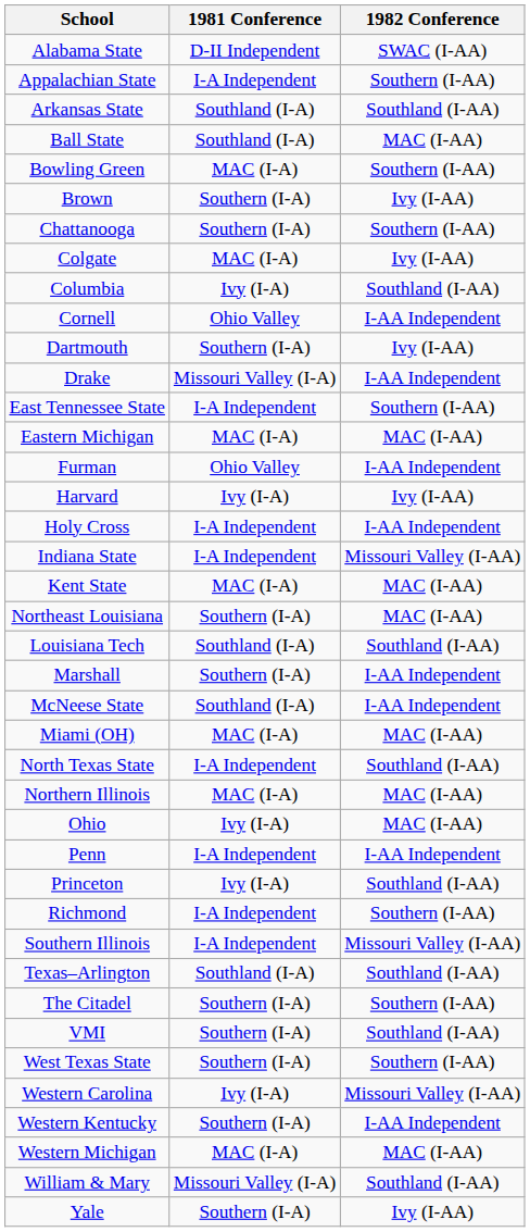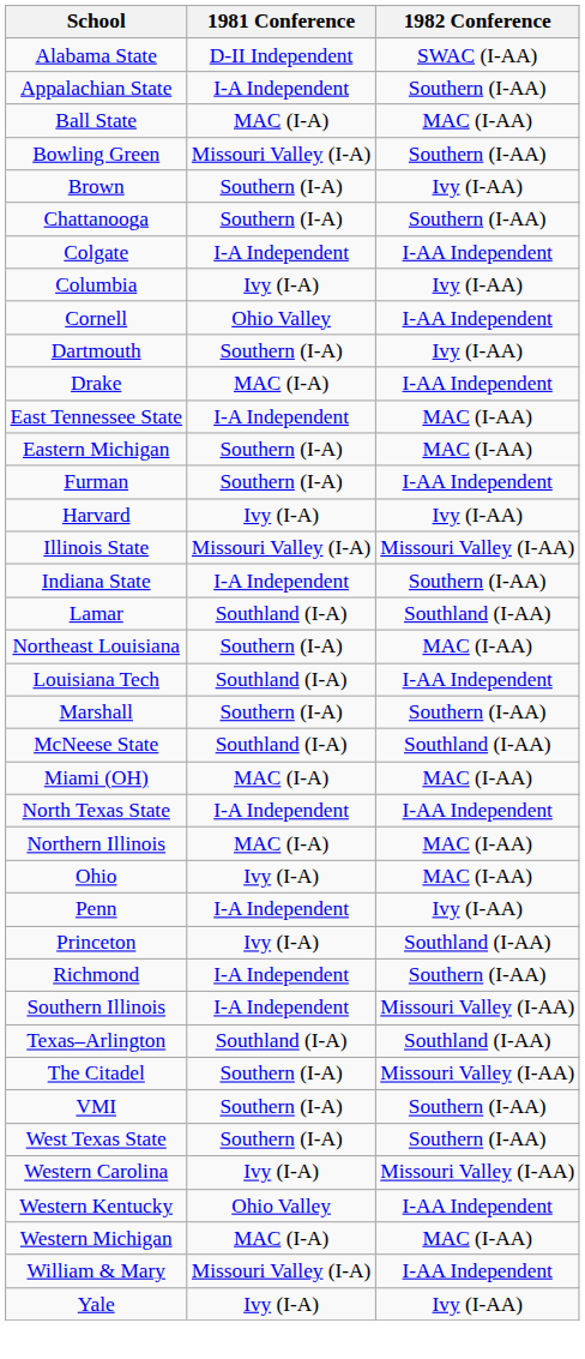- row: Arkansas State | Southland (I-A) | Southland (I-AA)
Ball State | 1981 Conference: Southland (I-A) -> MAC (I-A)
Bowling Green | 1981 Conference: MAC (I-A) -> Missouri Valley (I-A)
Colgate | 1981 Conference: MAC (I-A) -> I-A Independent
Colgate | 1982 Conference: Ivy (I-AA) -> I-AA Independent
Columbia | 1982 Conference: Southland (I-AA) -> Ivy (I-AA)
Drake | 1981 Conference: Missouri Valley (I-A) -> MAC (I-A)
East Tennessee State | 1982 Conference: Southern (I-AA) -> MAC (I-AA)
Eastern Michigan | 1981 Conference: MAC (I-A) -> Southern (I-A)
Furman | 1981 Conference: Ohio Valley -> Southern (I-A)
- row: Holy Cross | I-A Independent | I-AA Independent
+ row: Illinois State | Missouri Valley (I-A) | Missouri Valley (I-AA)
Indiana State | 1982 Conference: Missouri Valley (I-AA) -> Southern (I-AA)
- row: Kent State | MAC (I-A) | MAC (I-AA)
+ row: Lamar | Southland (I-A) | Southland (I-AA)
Louisiana Tech | 1982 Conference: Southland (I-AA) -> I-AA Independent
Marshall | 1982 Conference: I-AA Independent -> Southern (I-AA)
McNeese State | 1982 Conference: I-AA Independent -> Southland (I-AA)
North Texas State | 1982 Conference: Southland (I-AA) -> I-AA Independent
Penn | 1982 Conference: I-AA Independent -> Ivy (I-AA)
The Citadel | 1982 Conference: Southern (I-AA) -> Missouri Valley (I-AA)
VMI | 1982 Conference: Southland (I-AA) -> Southern (I-AA)
Western Kentucky | 1981 Conference: Southern (I-A) -> Ohio Valley
William & Mary | 1982 Conference: Southland (I-AA) -> I-AA Independent
Yale | 1981 Conference: Southern (I-A) -> Ivy (I-A)
